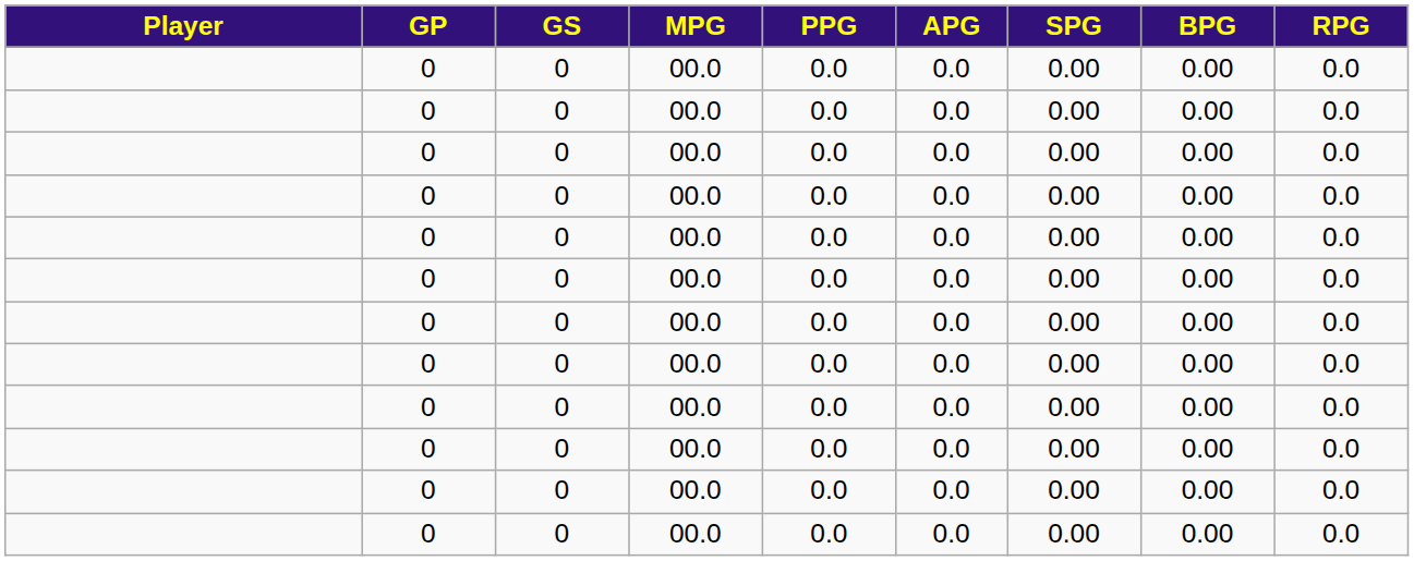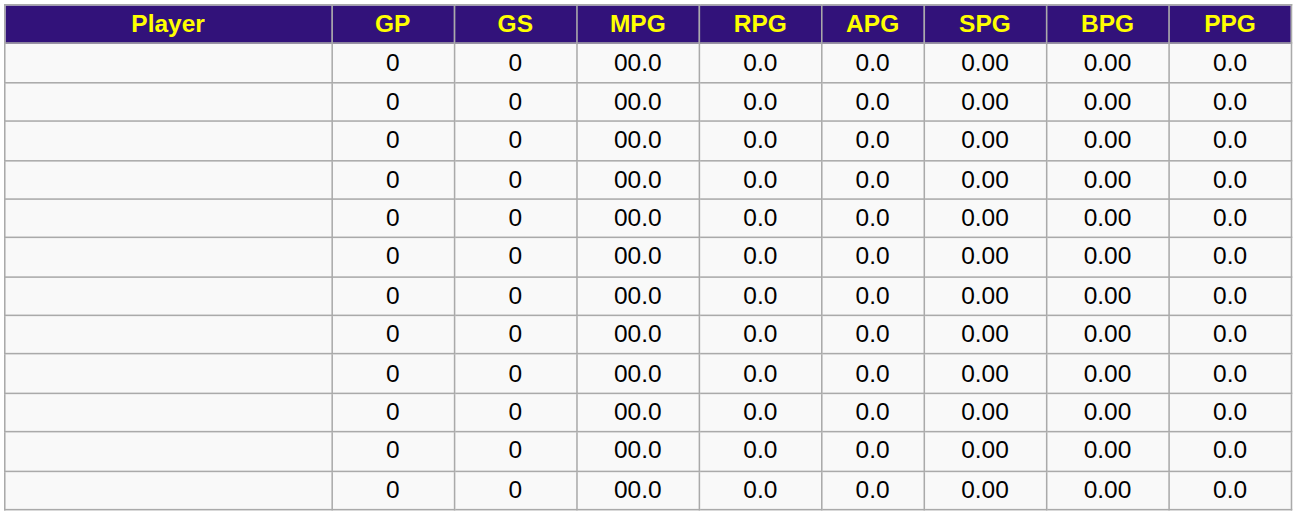columns swapped: RPG <-> PPG
